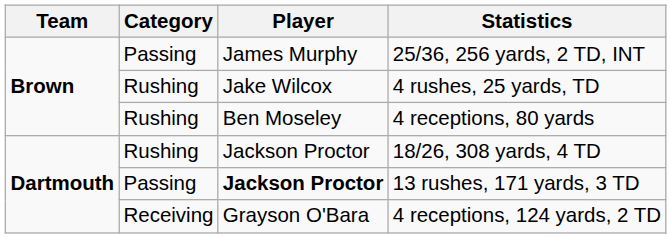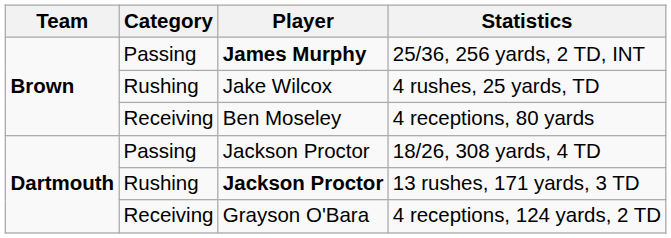25/36, 256 yards, 2 TD, INT | Player: normal -> bold
4 receptions, 80 yards | Category: Rushing -> Receiving
18/26, 308 yards, 4 TD | Category: Rushing -> Passing
13 rushes, 171 yards, 3 TD | Category: Passing -> Rushing
